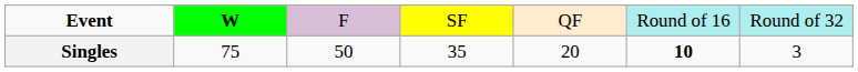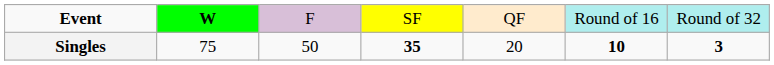Singles | column 4: normal -> bold
Singles | column 7: normal -> bold
